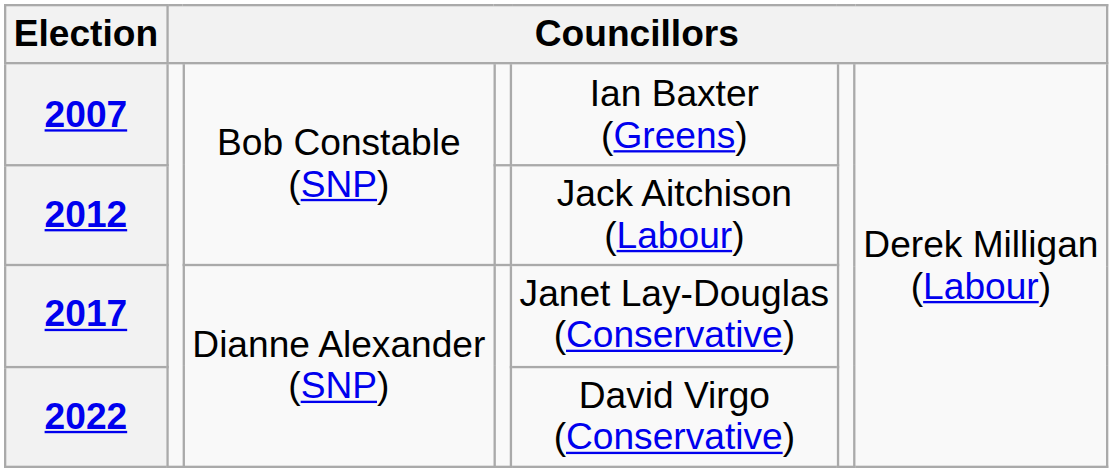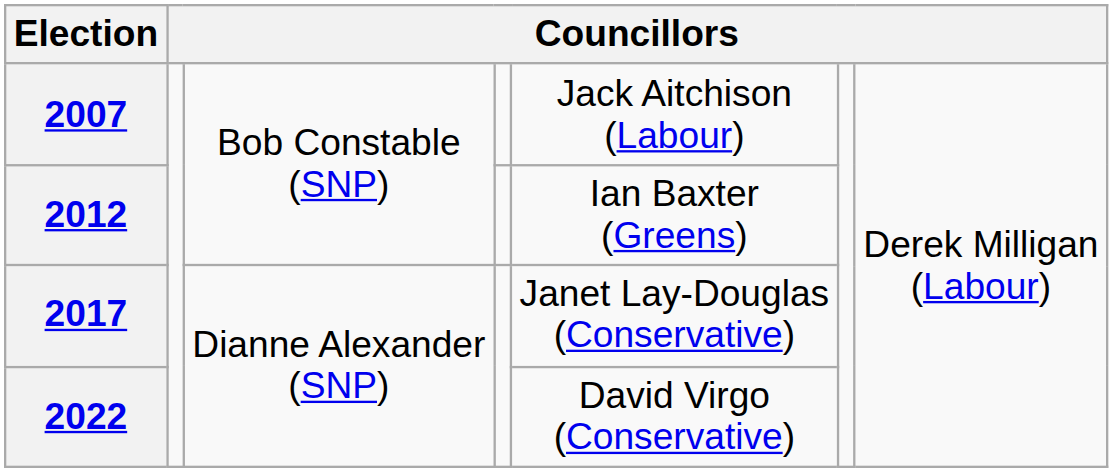2007 | column 5: Ian Baxter (Greens) -> Jack Aitchison (Labour)
2012 | column 5: Jack Aitchison (Labour) -> Ian Baxter (Greens)
